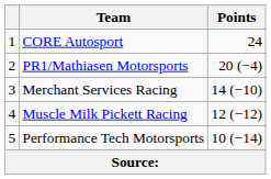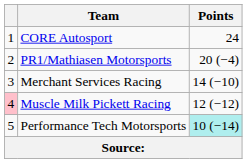Muscle Milk Pickett Racing | column 1: no background -> pink background
Performance Tech Motorsports | Points: no background -> paleturquoise background
